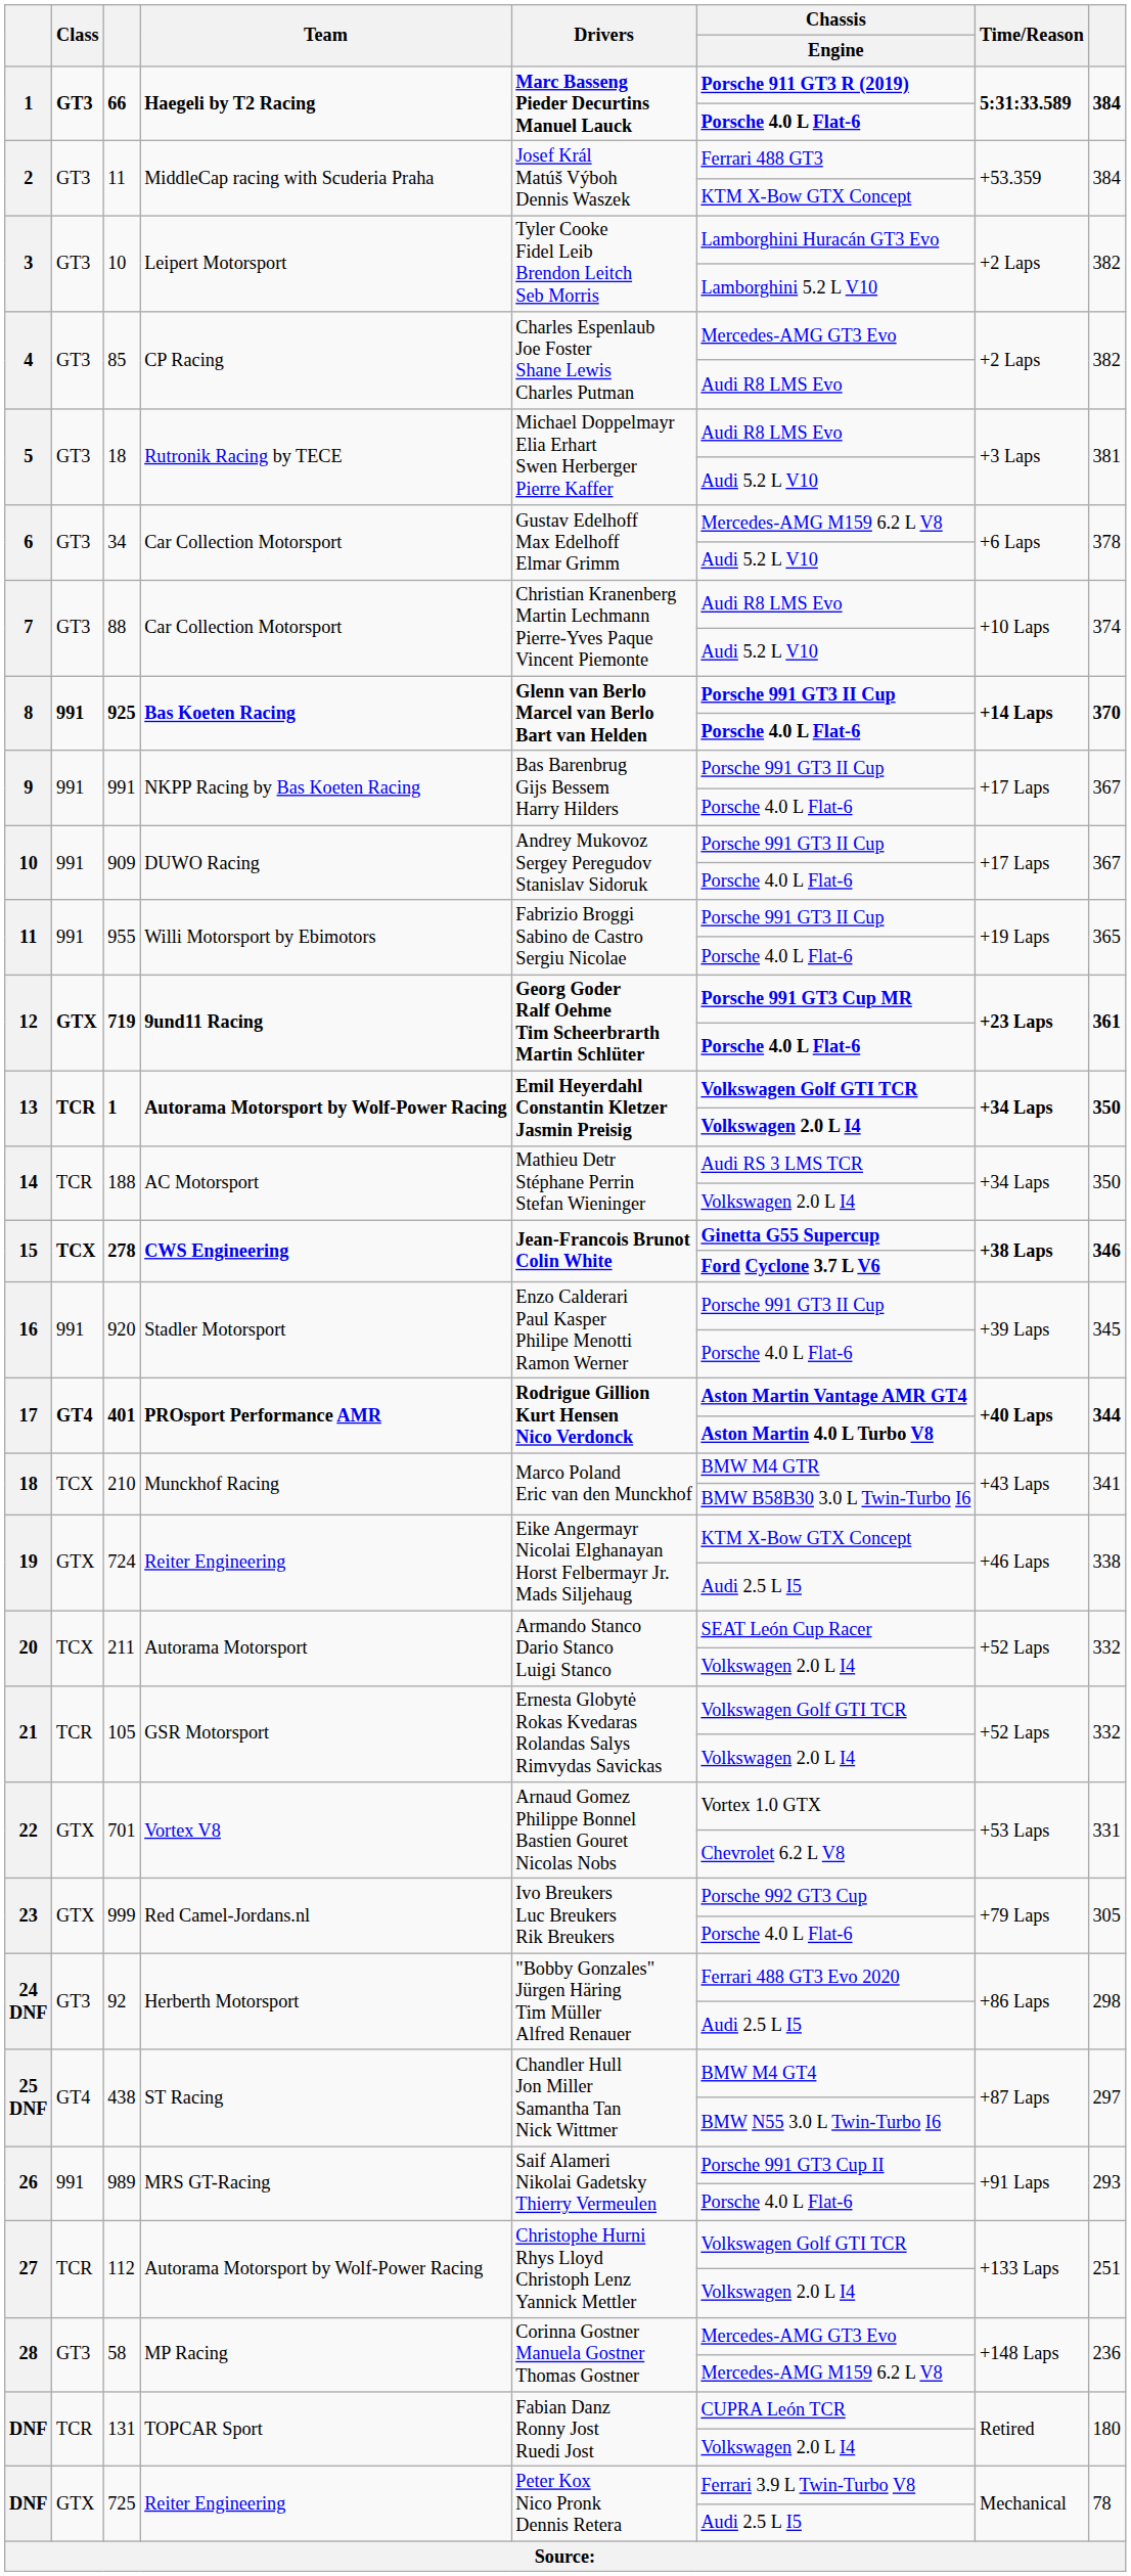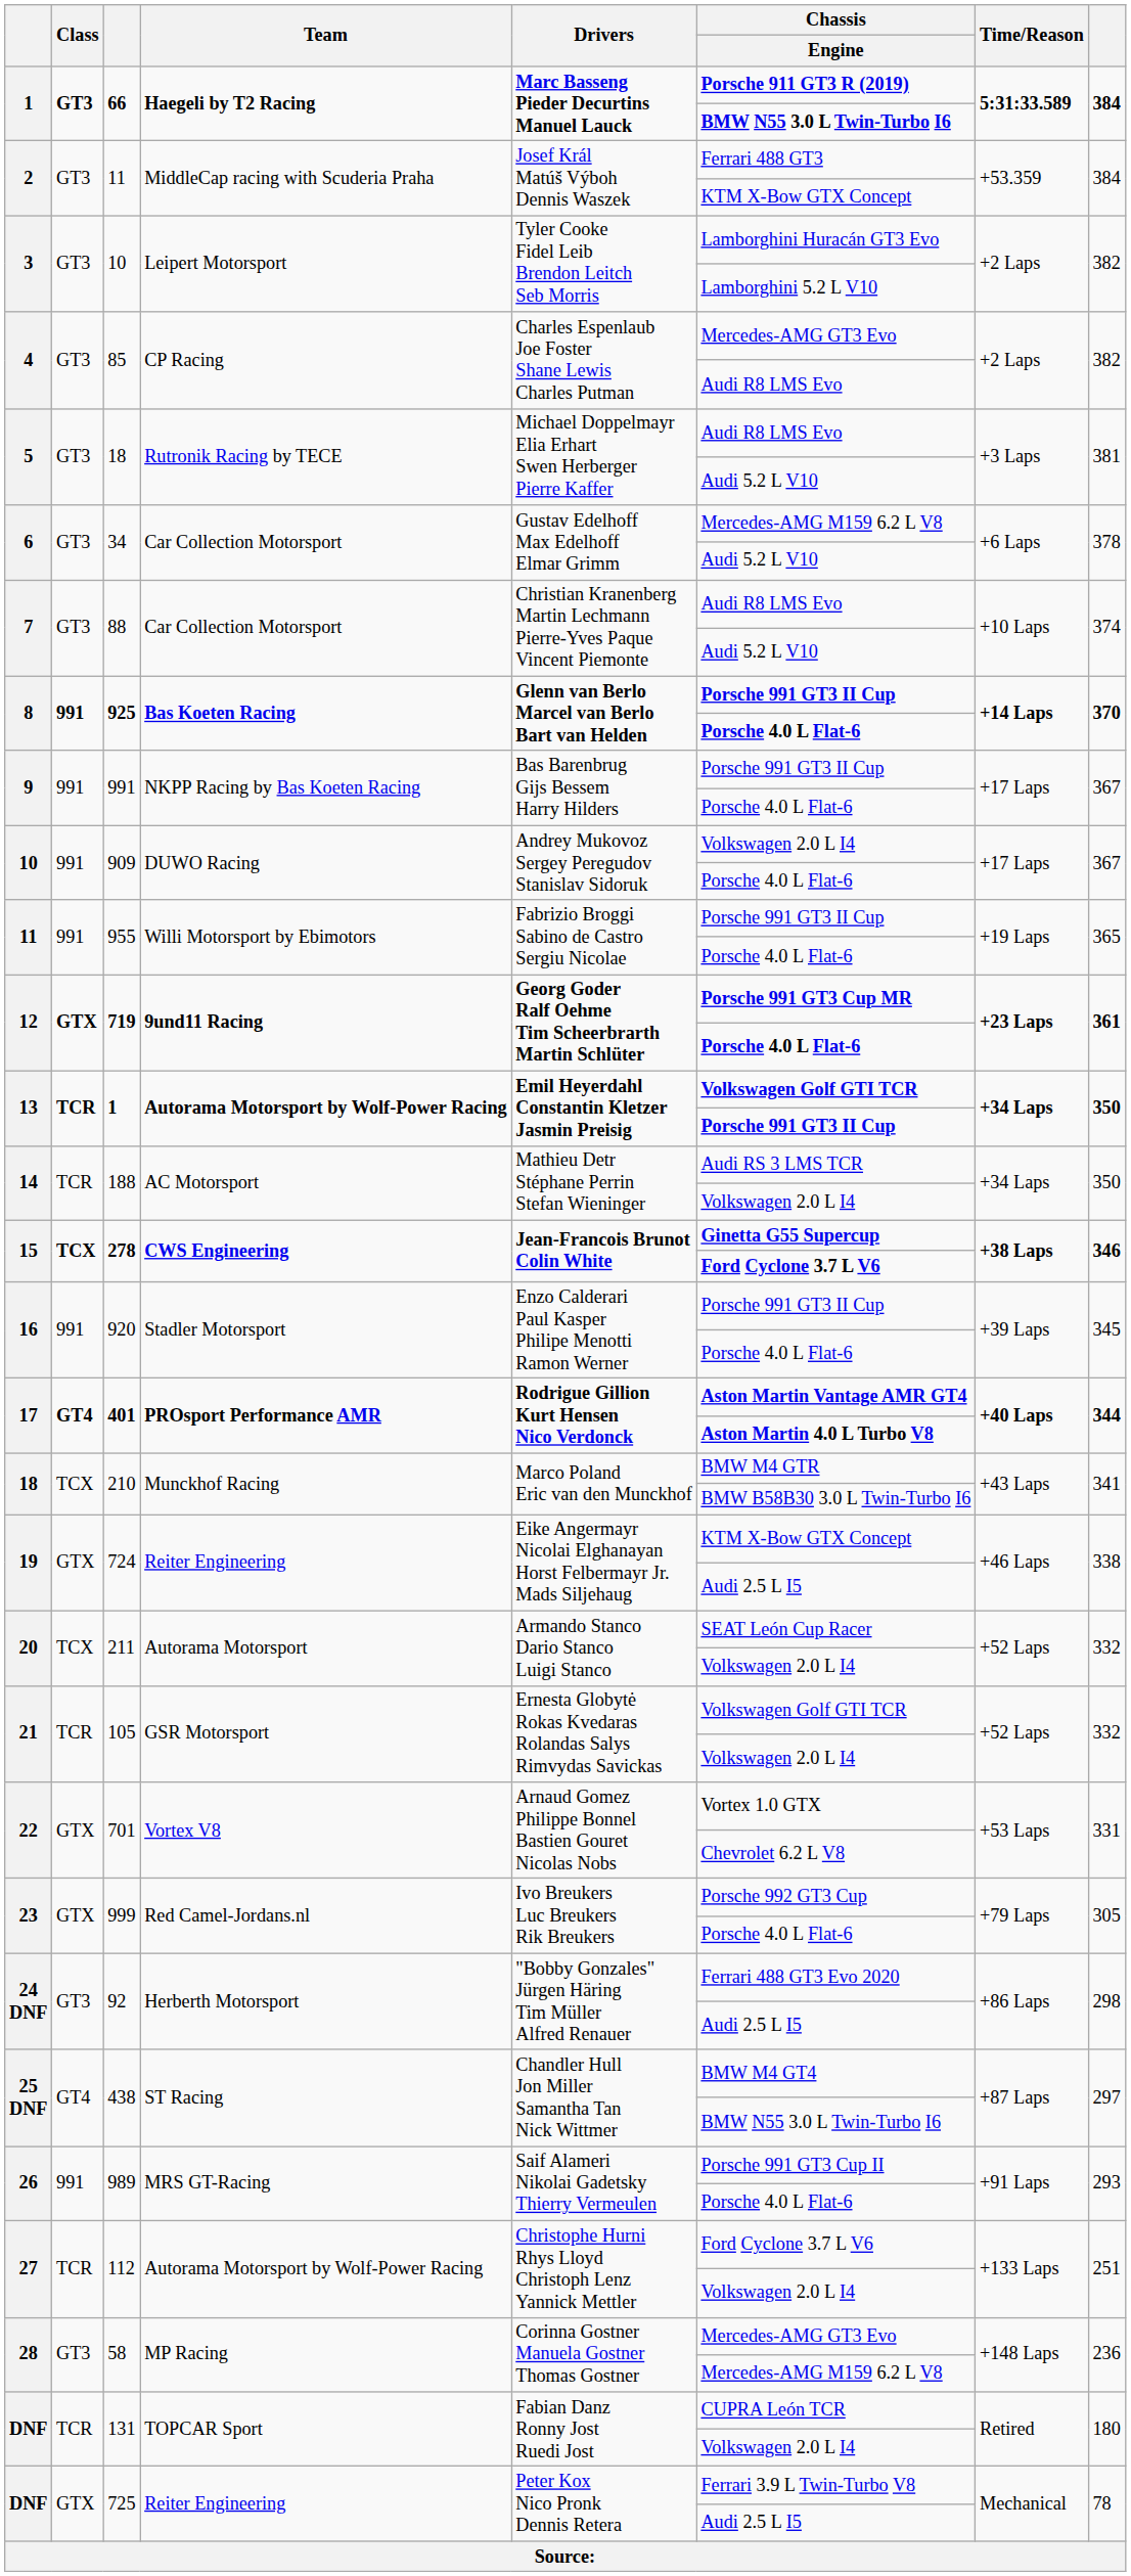row 4 | Chassis / Engine: Porsche 4.0 L Flat-6 -> BMW N55 3.0 L Twin-Turbo I6
row 21 | Chassis / Engine: Porsche 991 GT3 II Cup -> Volkswagen 2.0 L I4
row 28 | Chassis / Engine: Volkswagen 2.0 L I4 -> Porsche 991 GT3 II Cup
row 55 | Chassis / Engine: Volkswagen Golf GTI TCR -> Ford Cyclone 3.7 L V6
